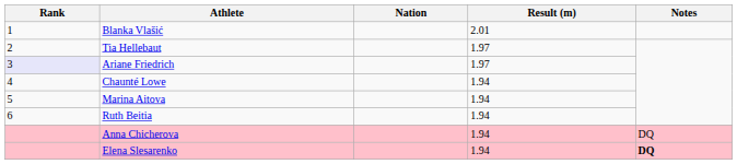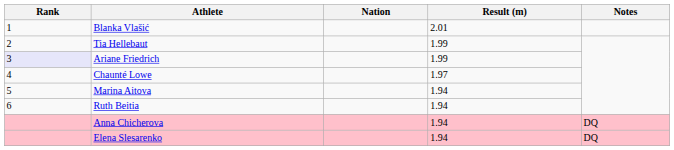Tia Hellebaut | Result (m): 1.97 -> 1.99
Ariane Friedrich | Result (m): 1.97 -> 1.99
Chaunté Lowe | Result (m): 1.94 -> 1.97
Elena Slesarenko | Notes: bold -> normal
